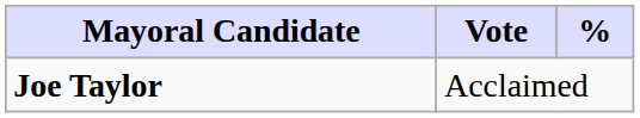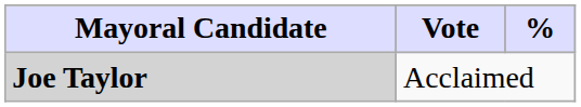Joe Taylor | Mayoral Candidate: no background -> lightgrey background
